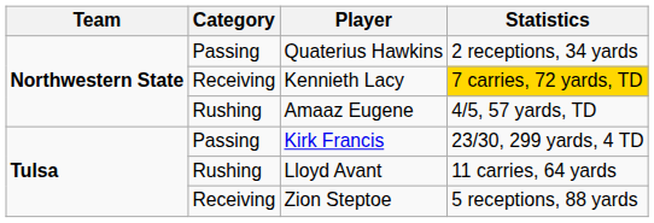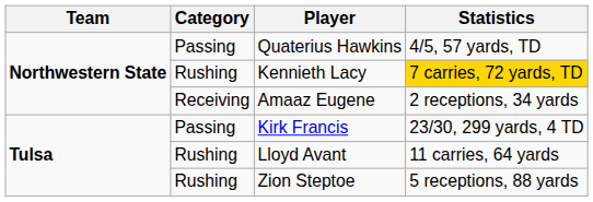Quaterius Hawkins | Statistics: 2 receptions, 34 yards -> 4/5, 57 yards, TD
Kennieth Lacy | Category: Receiving -> Rushing
Amaaz Eugene | Category: Rushing -> Receiving
Amaaz Eugene | Statistics: 4/5, 57 yards, TD -> 2 receptions, 34 yards
Zion Steptoe | Category: Receiving -> Rushing
